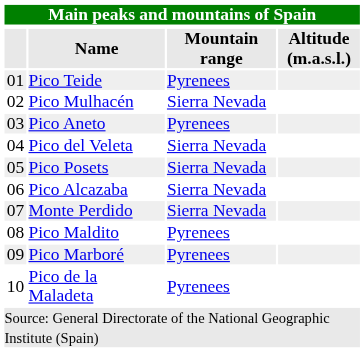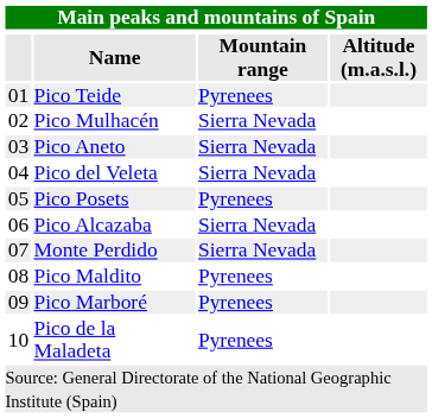Pico Aneto | column 3: Pyrenees -> Sierra Nevada
Pico Posets | column 3: Sierra Nevada -> Pyrenees
